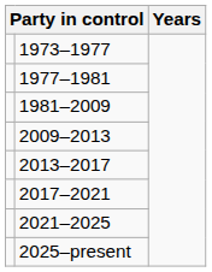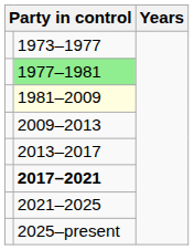1977–1981 | column 2: no background -> lightgreen background
1981–2009 | column 2: no background -> lightyellow background
2017–2021 | column 2: normal -> bold
